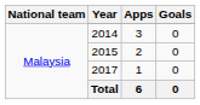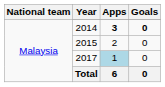2014 | Apps: normal -> bold
2014 | Goals: normal -> bold
2017 | Apps: no background -> lightblue background
